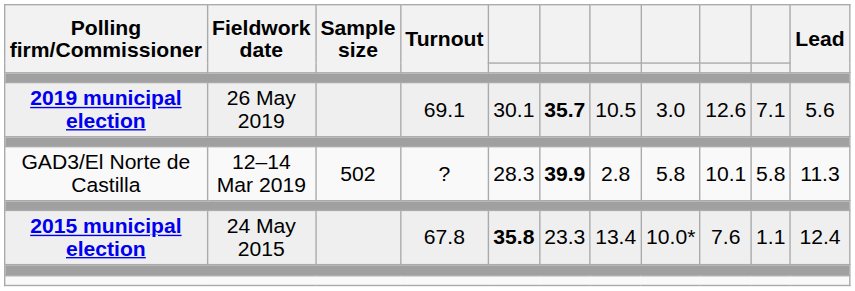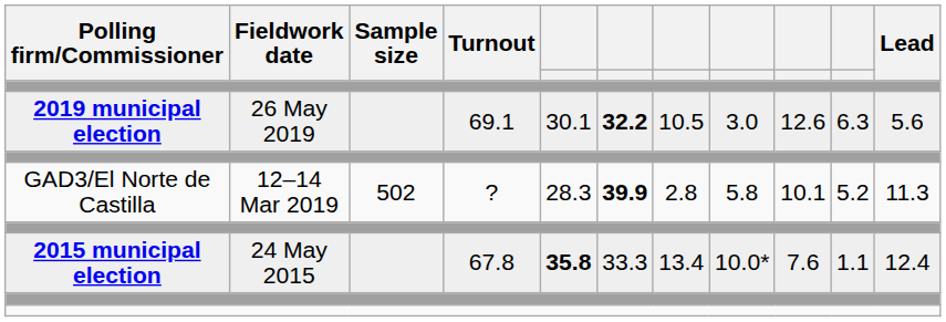2019 municipal election | column 6: 35.7 -> 32.2
2019 municipal election | column 10: 7.1 -> 6.3
GAD3/El Norte de Castilla | column 10: 5.8 -> 5.2
2015 municipal election | column 6: 23.3 -> 33.3
